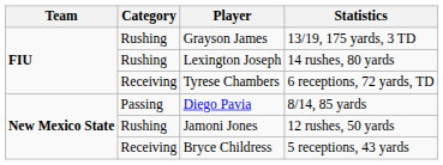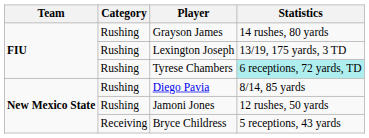Grayson James | Statistics: 13/19, 175 yards, 3 TD -> 14 rushes, 80 yards
Lexington Joseph | Statistics: 14 rushes, 80 yards -> 13/19, 175 yards, 3 TD
Tyrese Chambers | Category: Receiving -> Rushing
Tyrese Chambers | Statistics: no background -> paleturquoise background
Diego Pavia | Category: Passing -> Rushing
